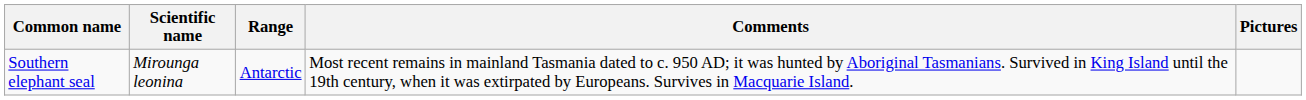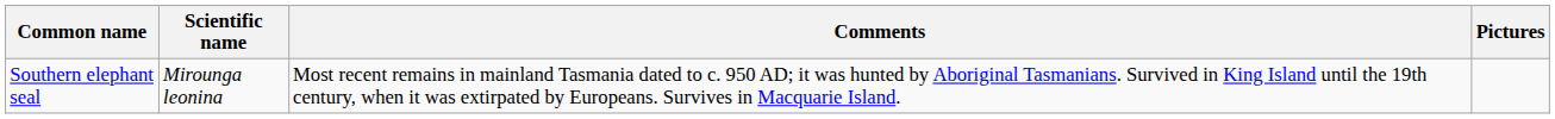- column: Range | Antarctic
